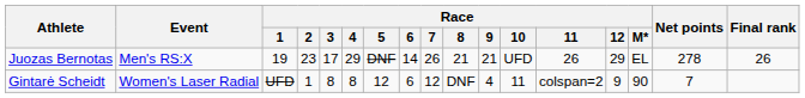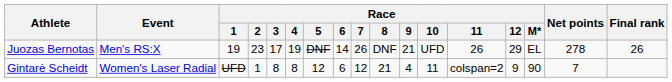Juozas Bernotas | Race / 4: 29 -> 19
Juozas Bernotas | Race / 8: 21 -> DNF
Gintarė Scheidt | Race / 8: DNF -> 21
